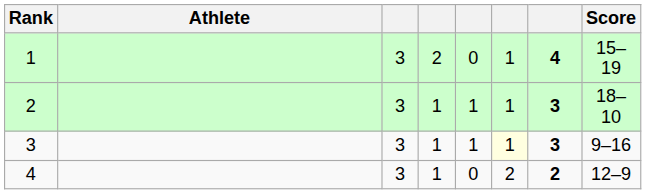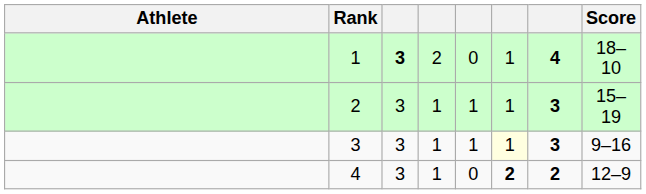columns swapped: Rank <-> Athlete
row 2 | column 3: normal -> bold
row 2 | Score: 15–19 -> 18–10
row 3 | Score: 18–10 -> 15–19
row 5 | column 6: normal -> bold
